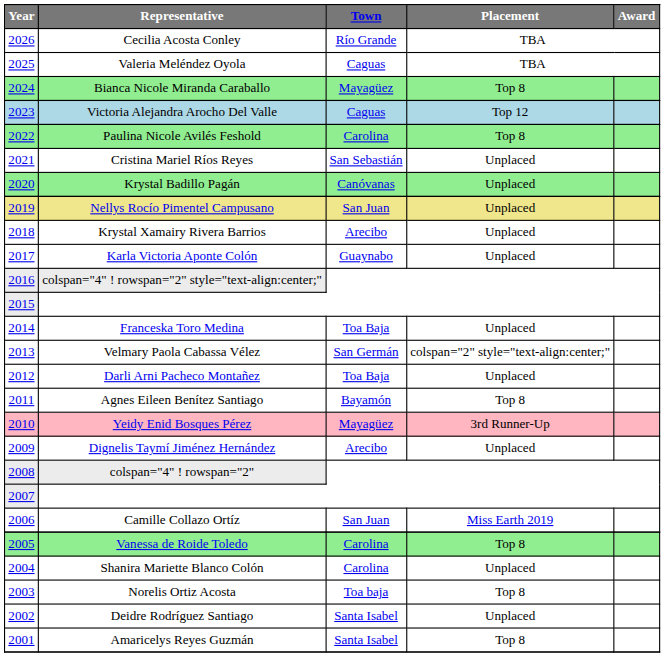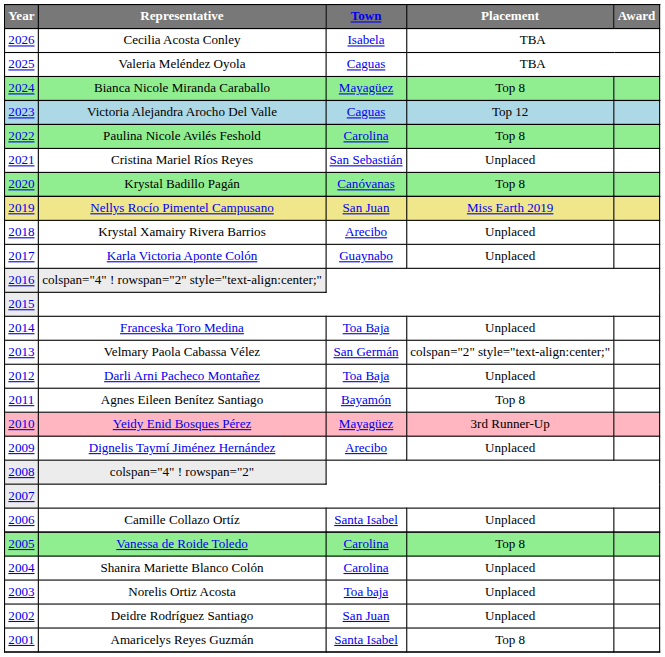Cecilia Acosta Conley | Town: Río Grande -> Isabela
Krystal Badillo Pagán | Placement: Unplaced -> Top 8
Nellys Rocío Pimentel Campusano | Placement: Unplaced -> Miss Earth 2019
Camille Collazo Ortíz | Town: San Juan -> Santa Isabel
Camille Collazo Ortíz | Placement: Miss Earth 2019 -> Unplaced
Norelis Ortiz Acosta | Placement: Top 8 -> Unplaced
Deidre Rodríguez Santiago | Town: Santa Isabel -> San Juan
